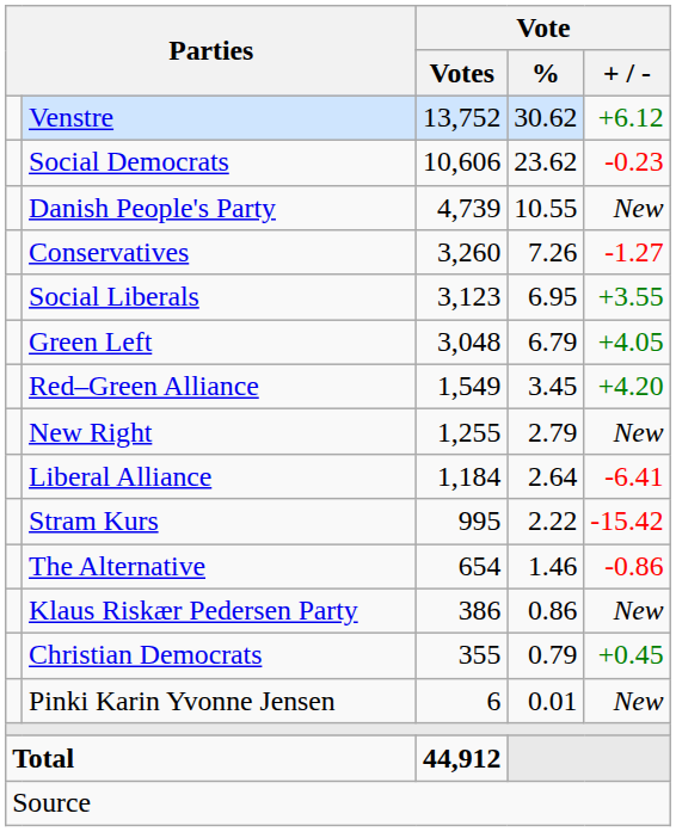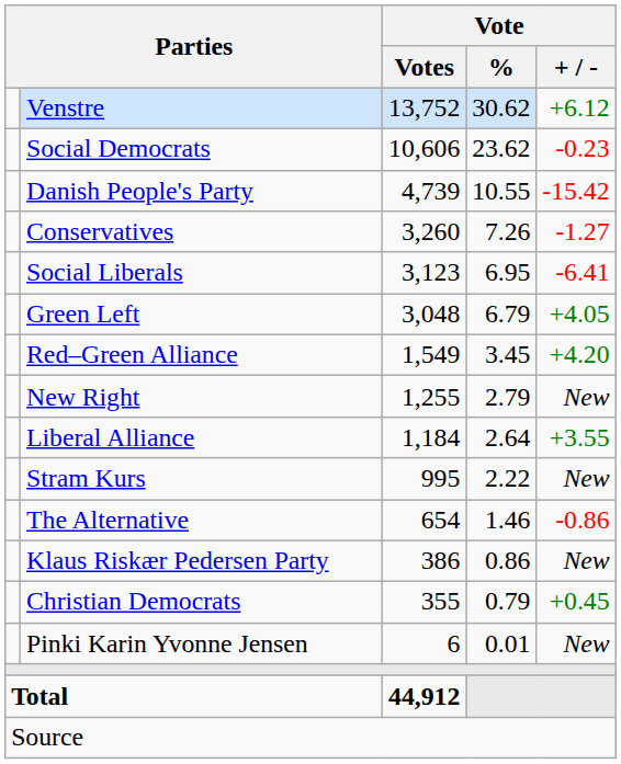Danish People's Party | Vote / + / -: New -> -15.42
Social Liberals | Vote / + / -: +3.55 -> -6.41
Liberal Alliance | Vote / + / -: -6.41 -> +3.55
Stram Kurs | Vote / + / -: -15.42 -> New
